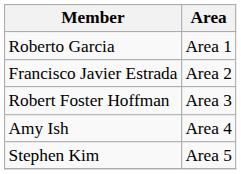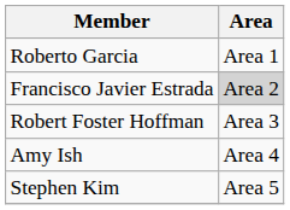Francisco Javier Estrada | Area: no background -> lightgrey background
